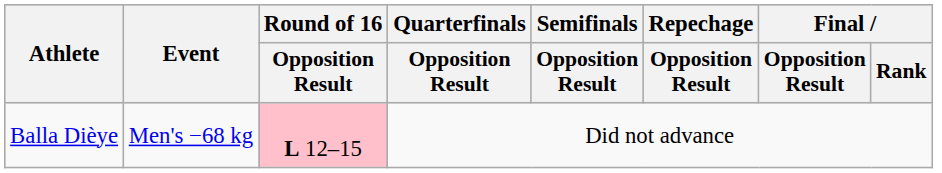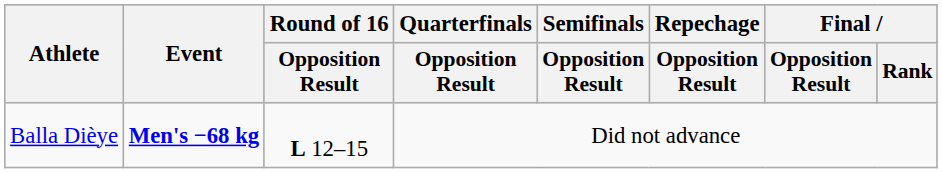Balla Dièye | Event: normal -> bold
Balla Dièye | Round of 16 / Opposition Result: pink background -> no background
